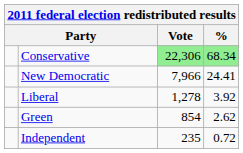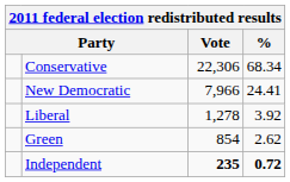Conservative | Vote: lightgreen background -> no background
Conservative | %: lightgreen background -> no background
Independent | Vote: normal -> bold
Independent | %: normal -> bold
